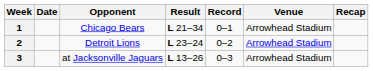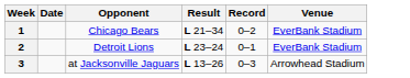- column: Recap
1 | Record: 0–1 -> 0–2
1 | Venue: Arrowhead Stadium -> EverBank Stadium
2 | Record: 0–2 -> 0–1
2 | Venue: Arrowhead Stadium -> EverBank Stadium
